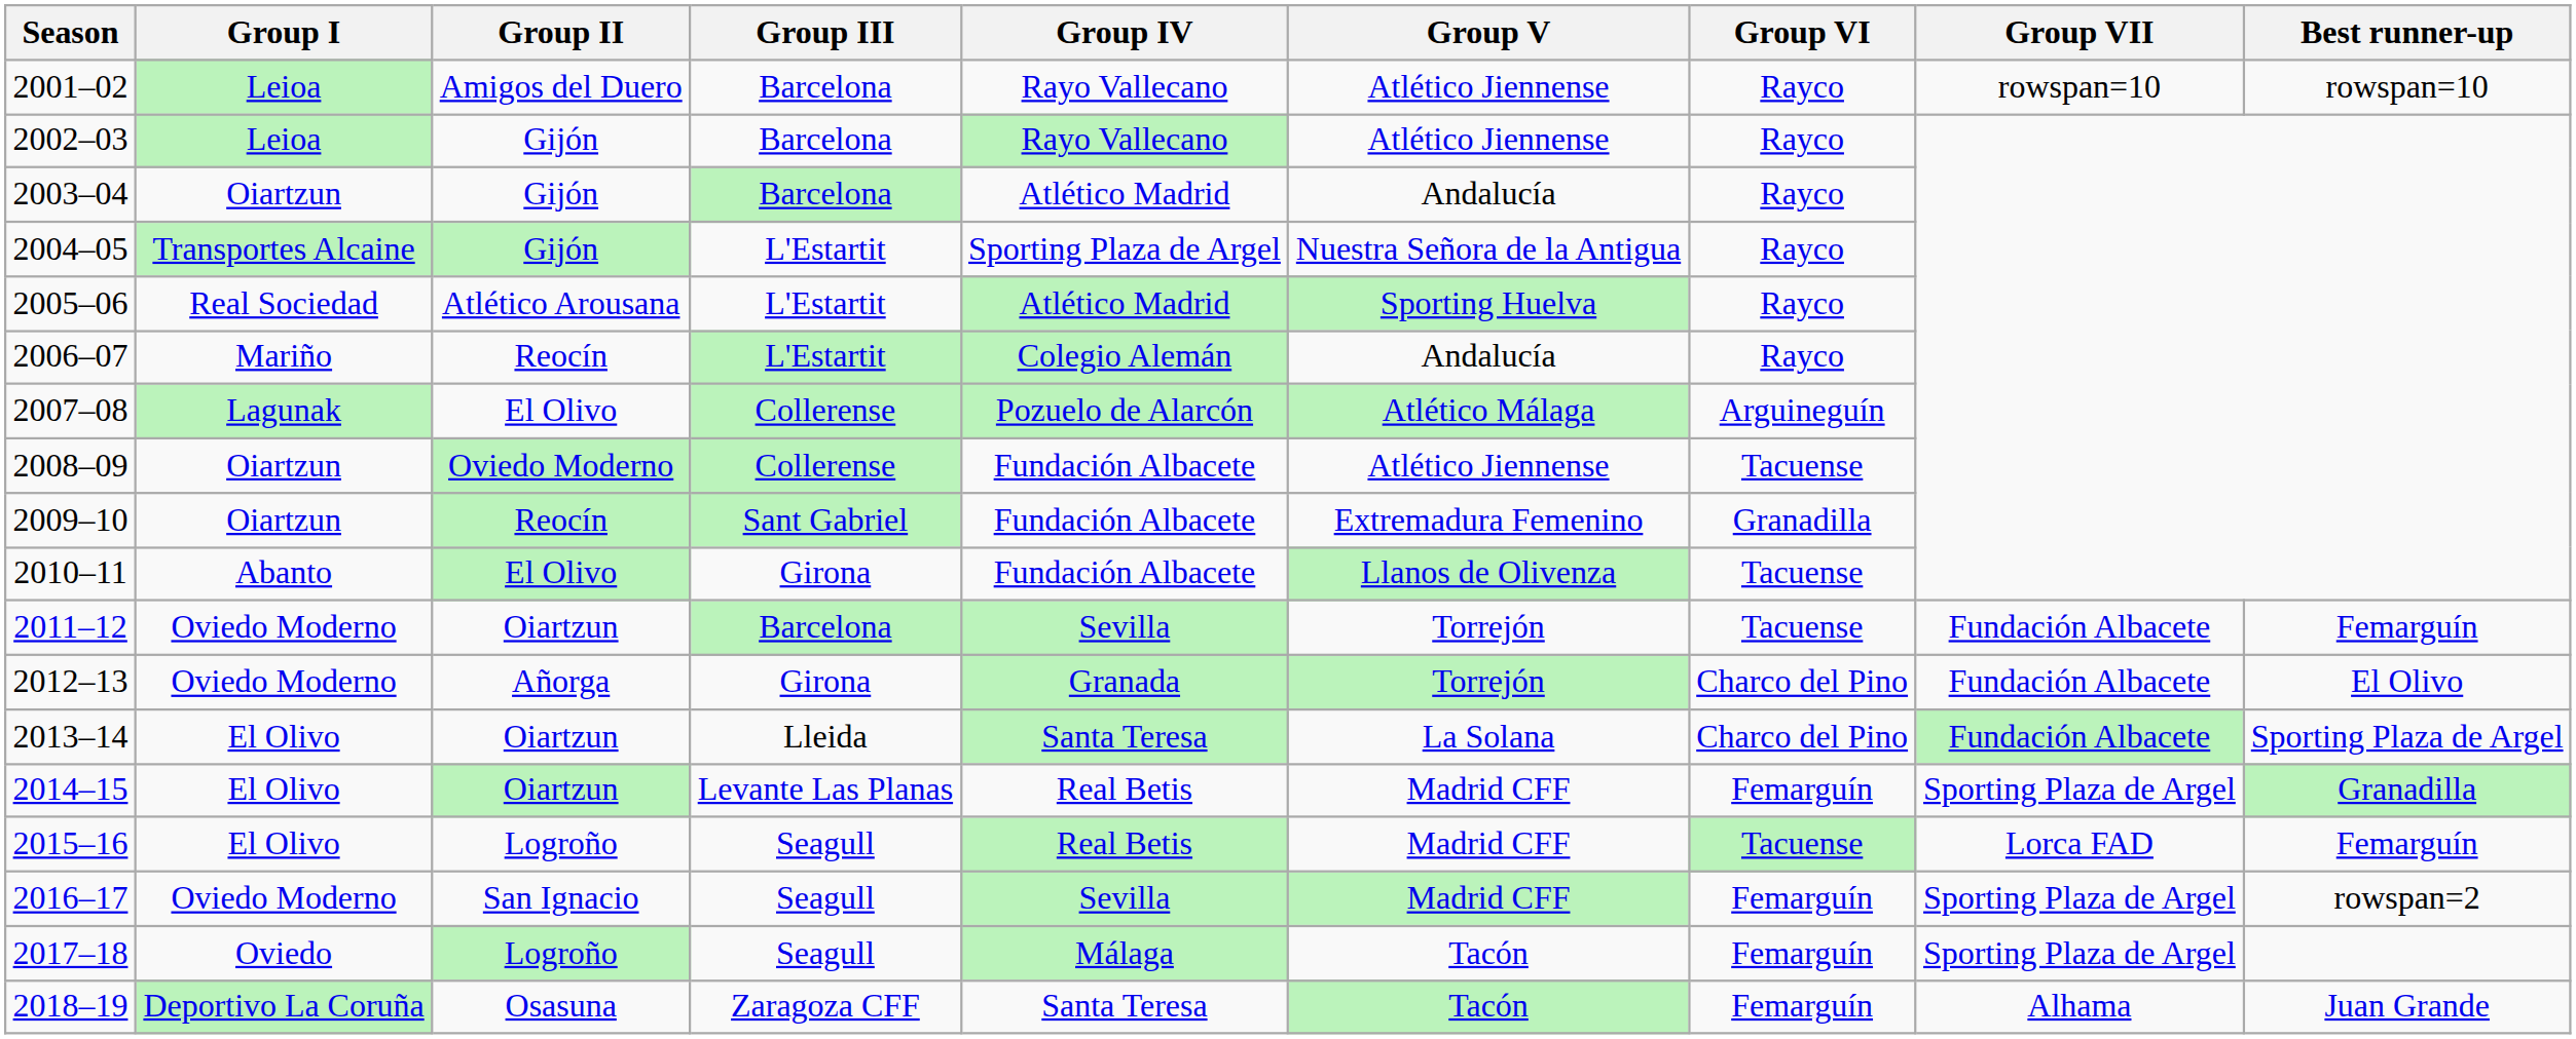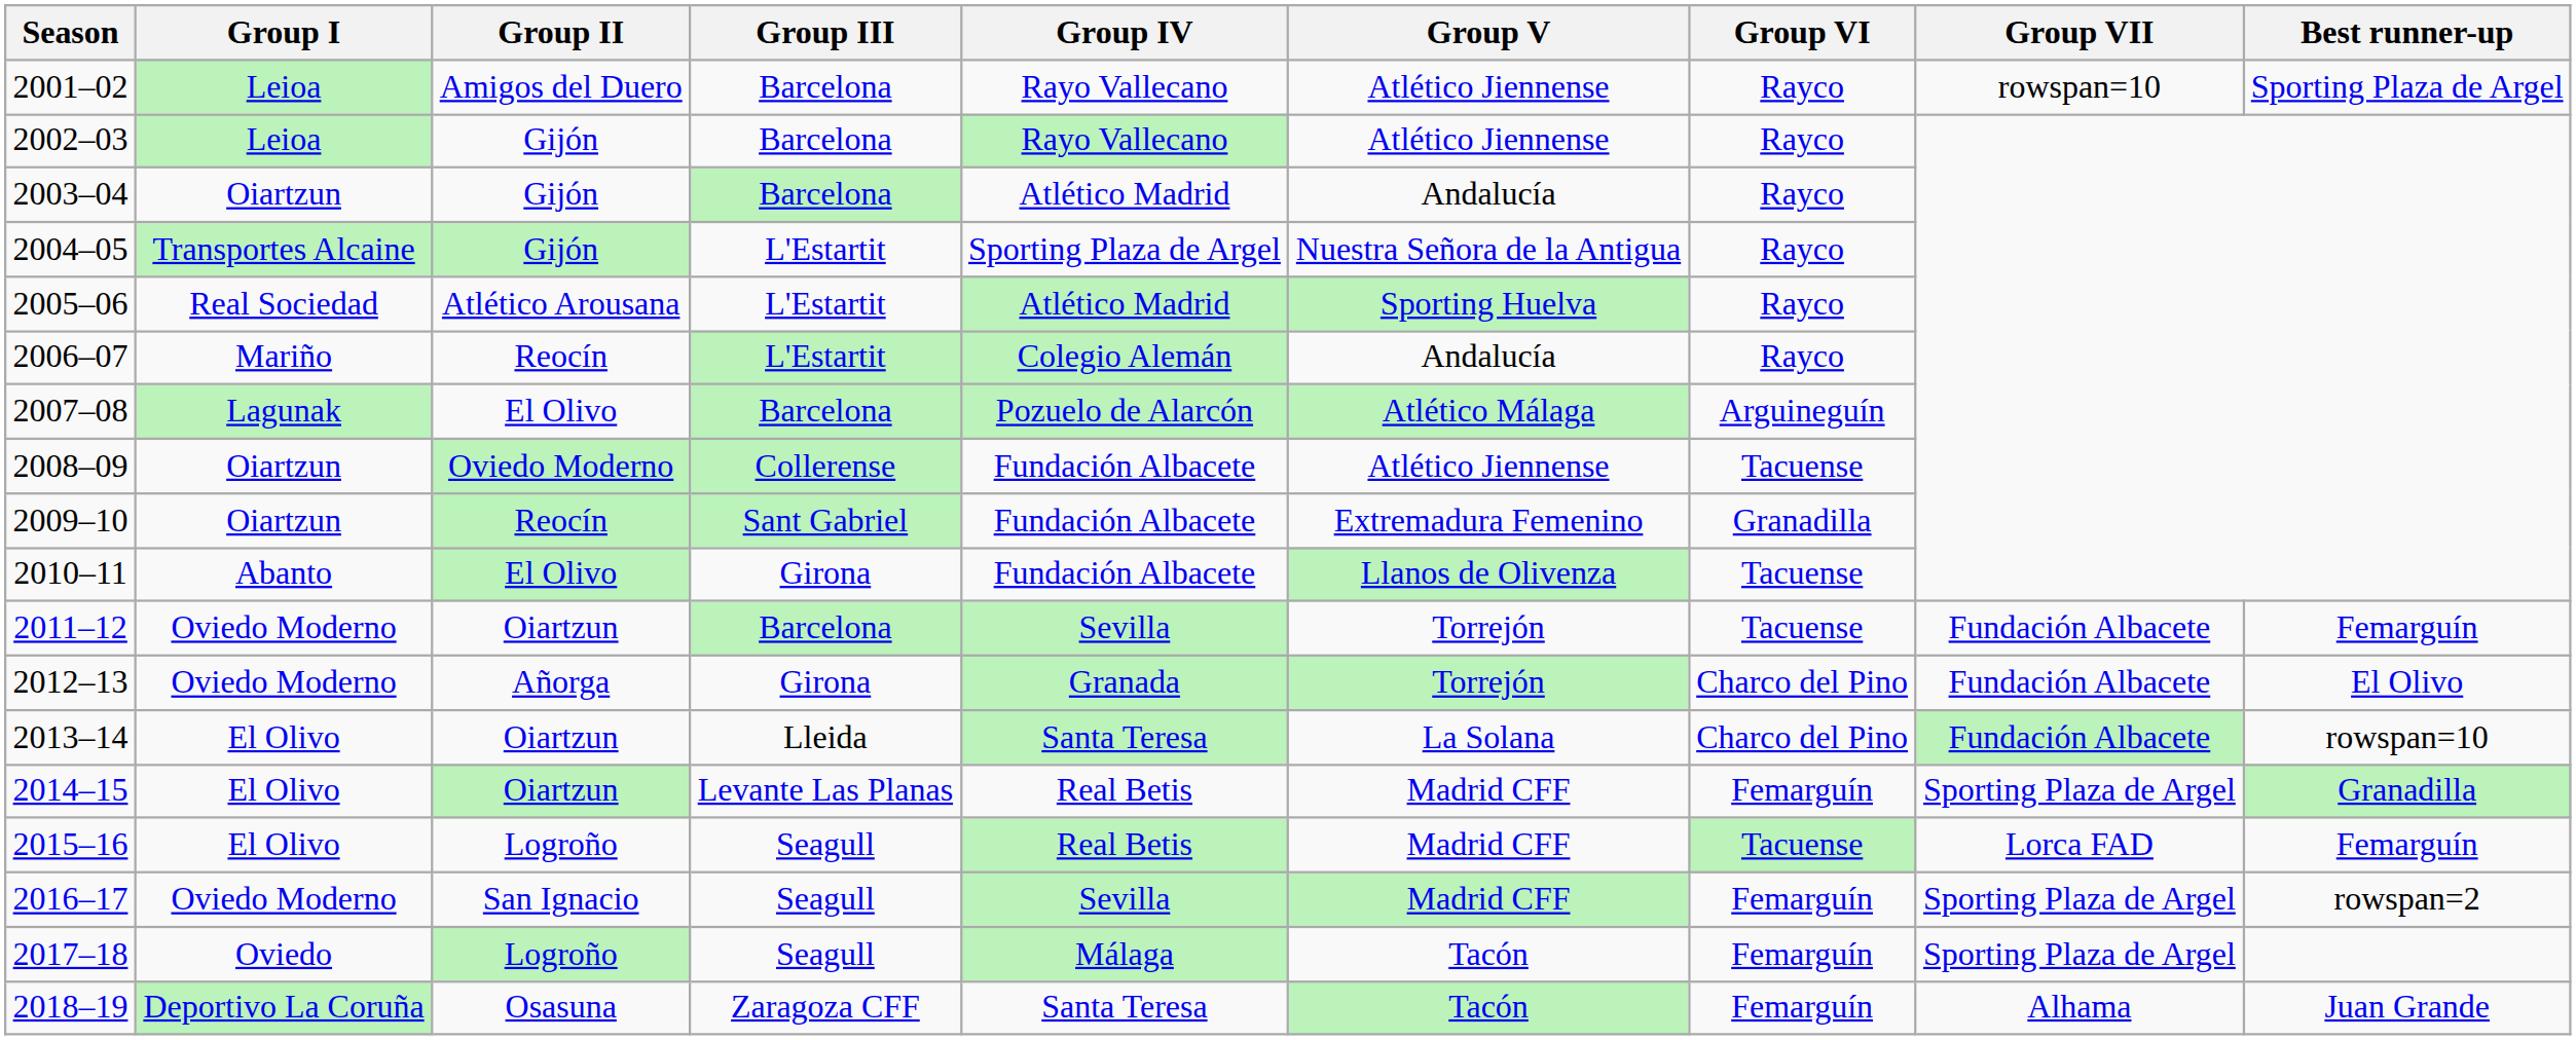2001–02 | Best runner-up: rowspan=10 -> Sporting Plaza de Argel
2007–08 | Group III: Collerense -> Barcelona
2013–14 | Best runner-up: Sporting Plaza de Argel -> rowspan=10
